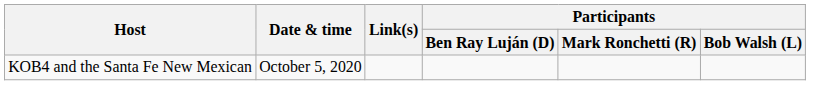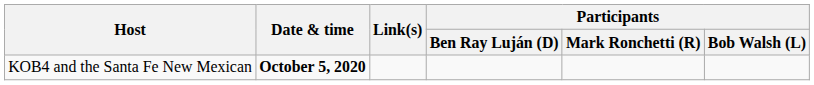KOB4 and the Santa Fe New Mexican | Date & time: normal -> bold
